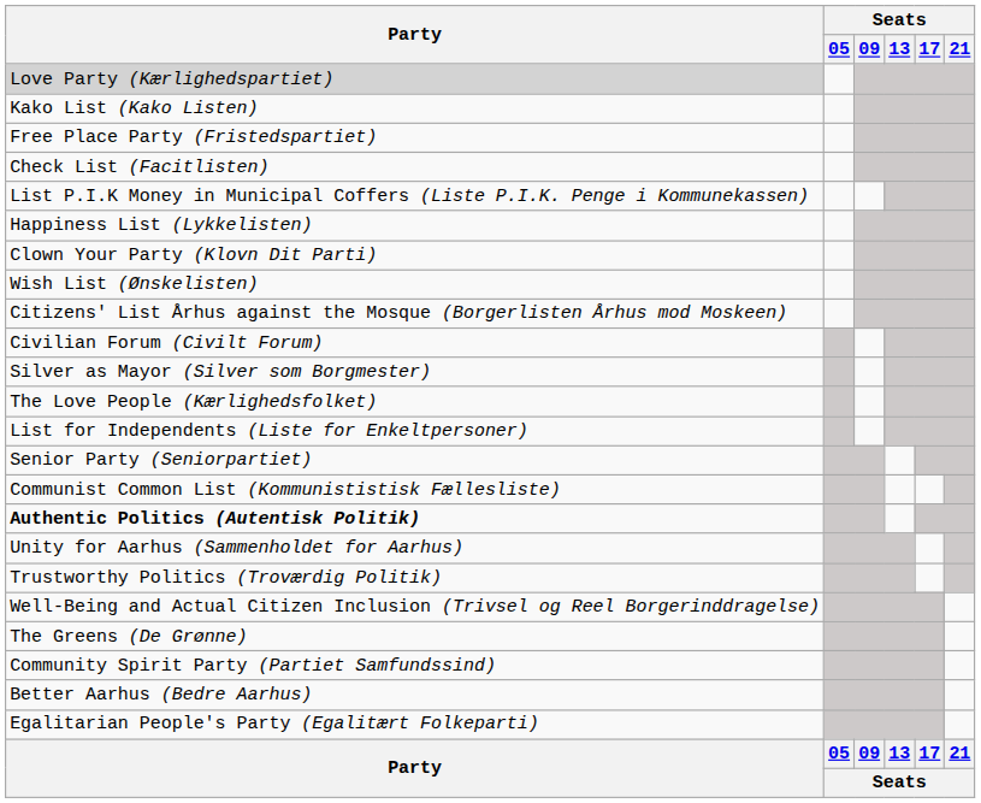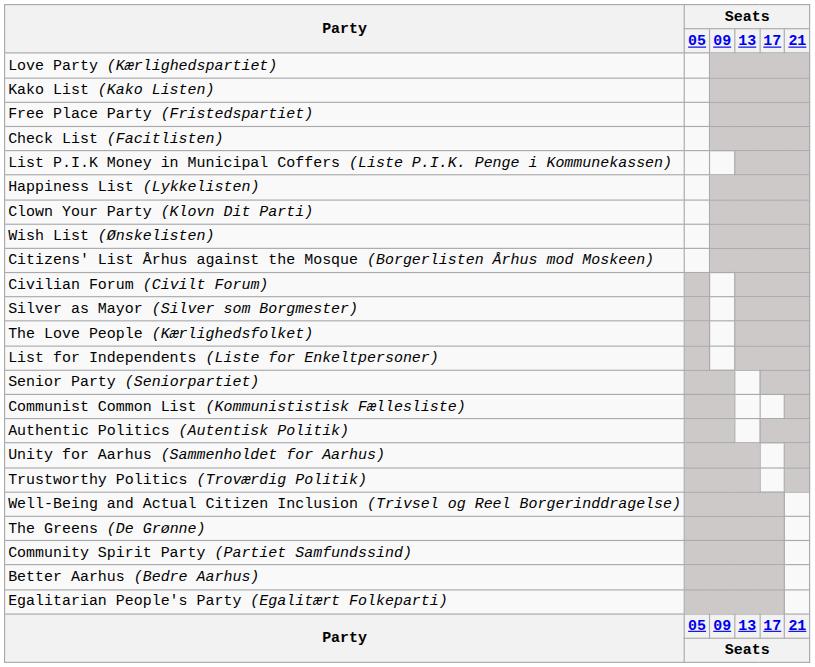Love Party (Kærlighedspartiet) | Party: lightgrey background -> no background
Authentic Politics (Autentisk Politik) | Party: bold -> normal
